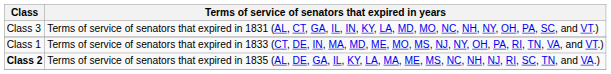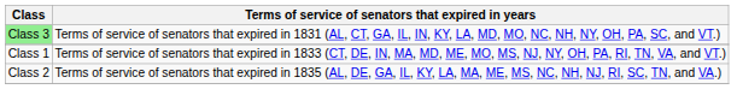Class 3 | Class: no background -> lightgreen background
Class 2 | Class: bold -> normal
